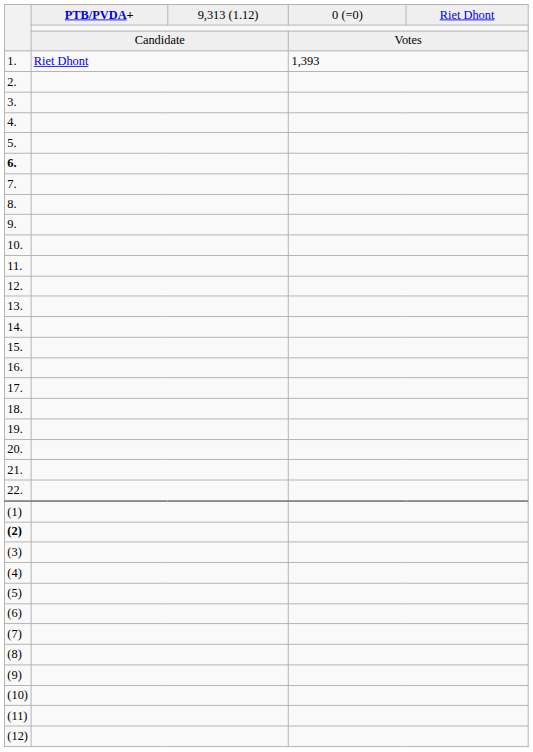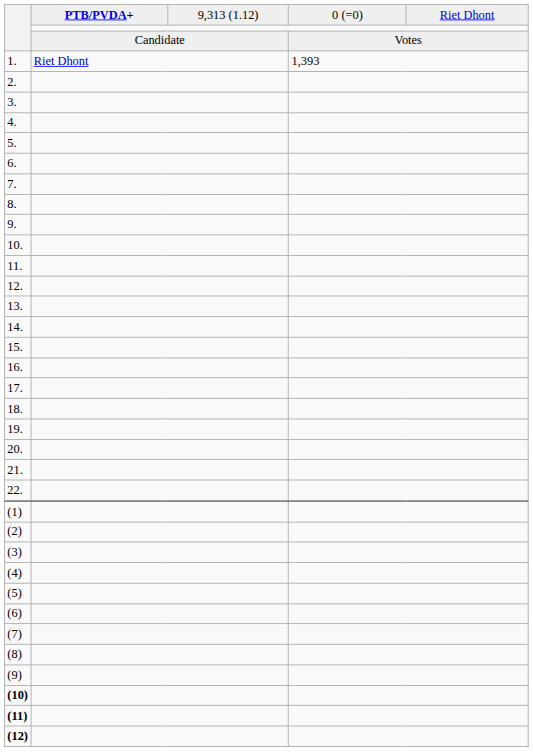6. | column 1: bold -> normal
(2) | column 1: bold -> normal
(10) | column 1: normal -> bold
(11) | column 1: normal -> bold
(12) | column 1: normal -> bold
